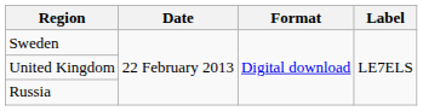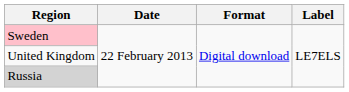Sweden | Region: no background -> pink background
Russia | Region: no background -> lightgrey background
